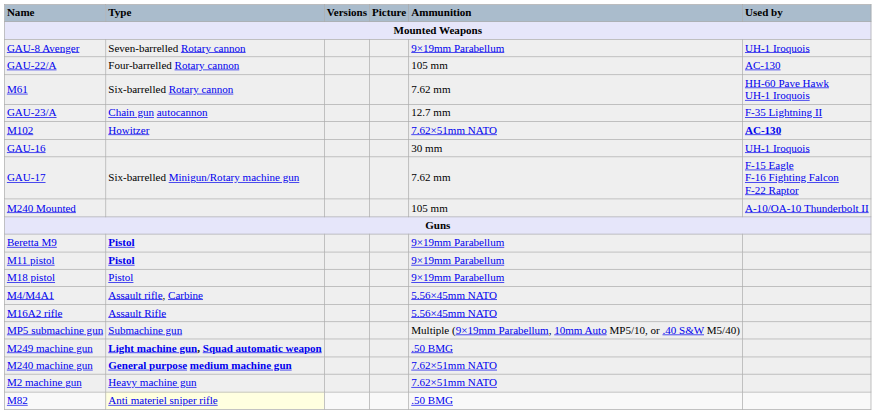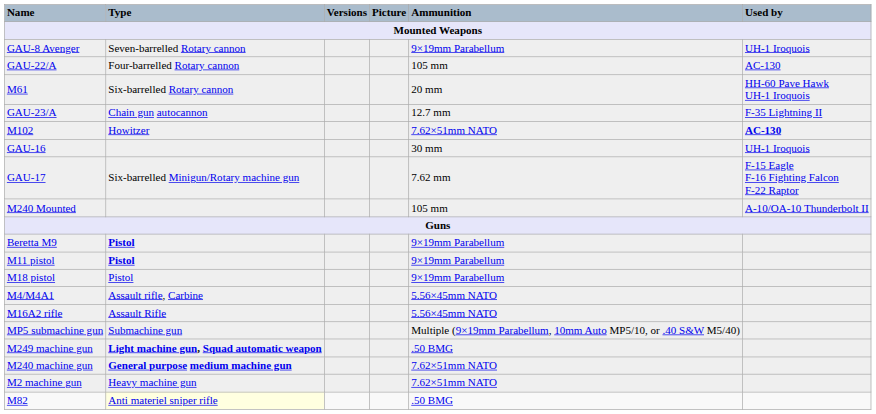M61 | Ammunition: 7.62 mm -> 20 mm
